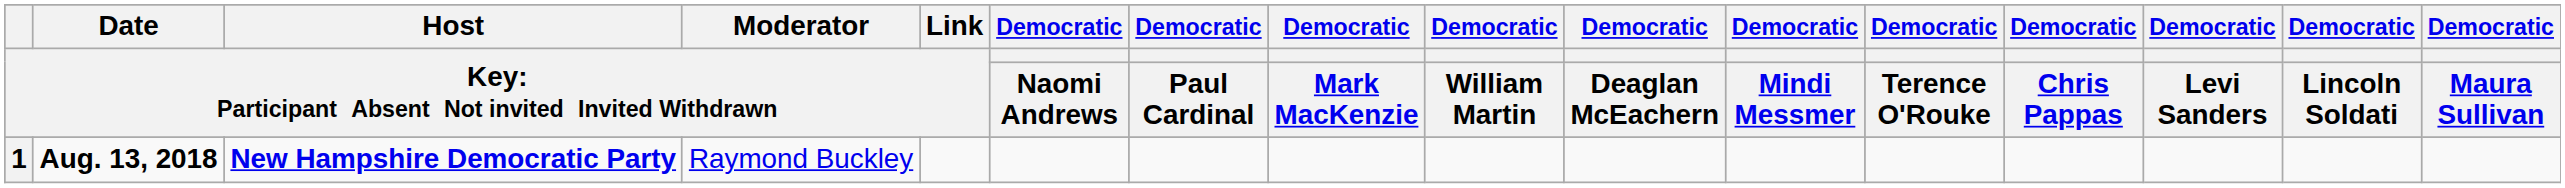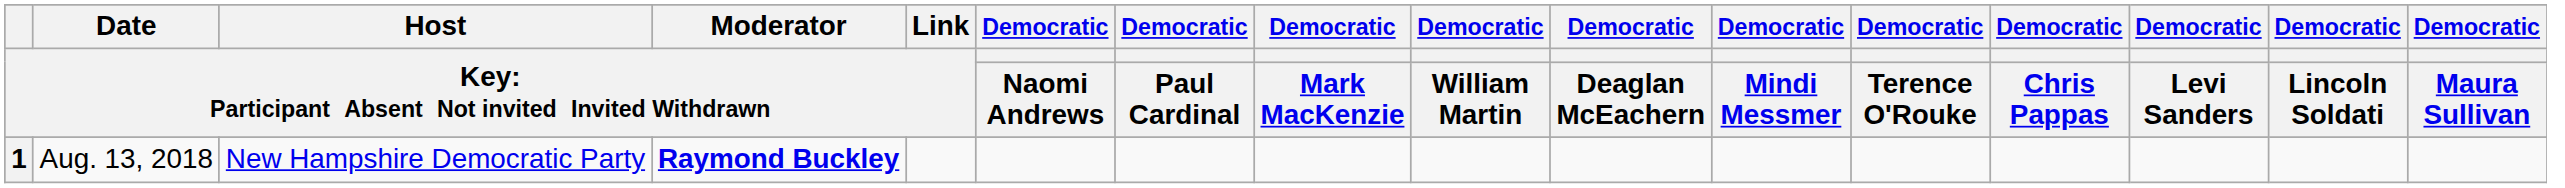1 | column 2: bold -> normal
1 | column 3: bold -> normal
1 | column 4: normal -> bold
